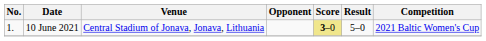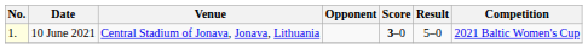10 June 2021 | No.: no background -> lightyellow background
10 June 2021 | Score: khaki background -> no background
